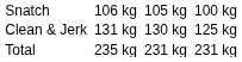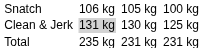Clean & Jerk | column 2: no background -> lightgrey background
